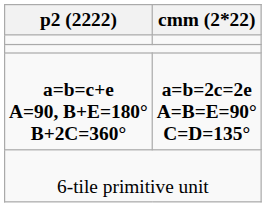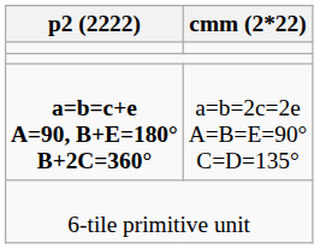row 4 | cmm (2*22): bold -> normal
